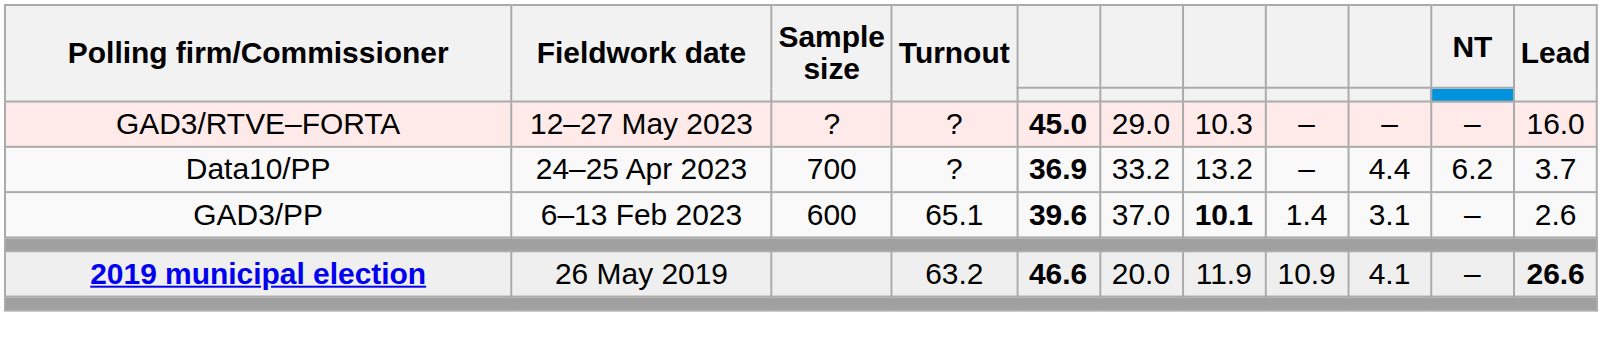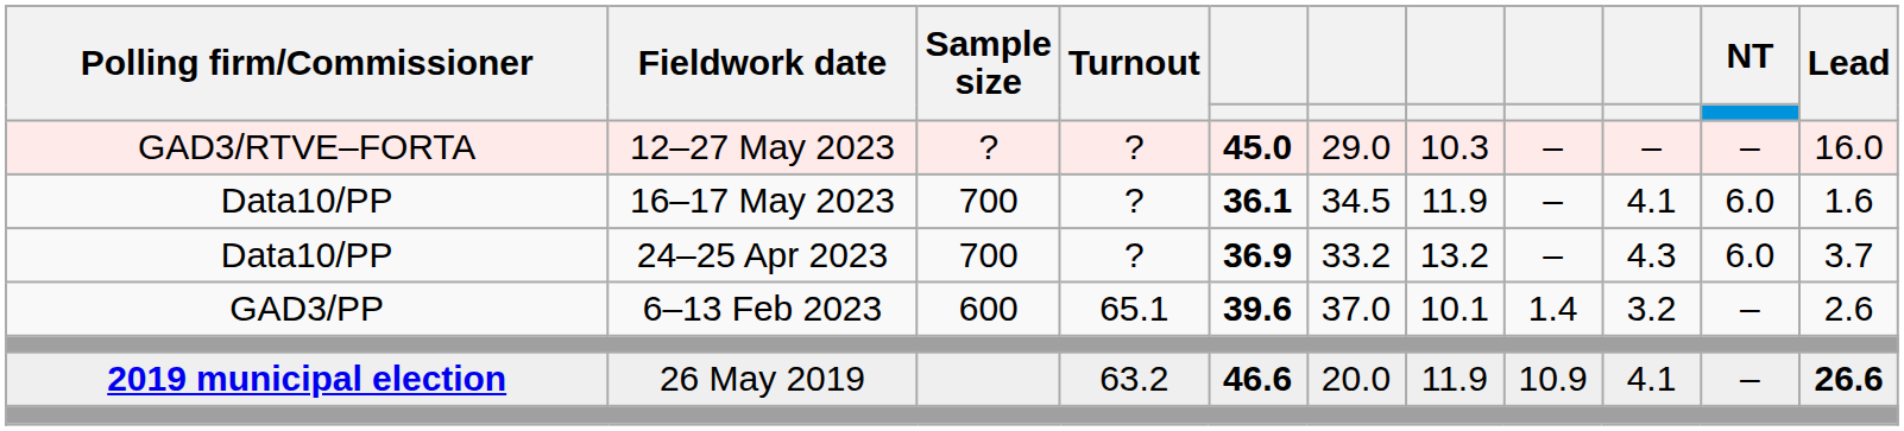+ row: Data10/PP | 16–17 May 2023 | 700 | ? | 36.1 | 34.5 | 11.9 | – | 4.1 | 6.0 | 1.6
24–25 Apr 2023 | column 9: 4.4 -> 4.3
24–25 Apr 2023 | NT: 6.2 -> 6.0
6–13 Feb 2023 | column 7: bold -> normal
6–13 Feb 2023 | column 9: 3.1 -> 3.2
